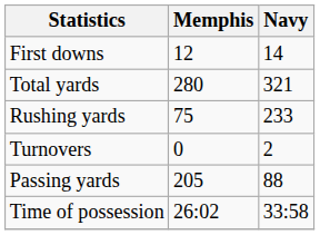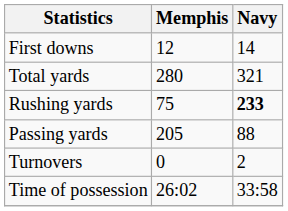Rushing yards | Navy: normal -> bold
rows swapped: Passing yards <-> Turnovers
